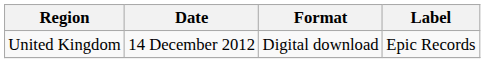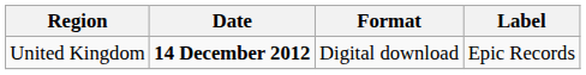United Kingdom | Date: normal -> bold
